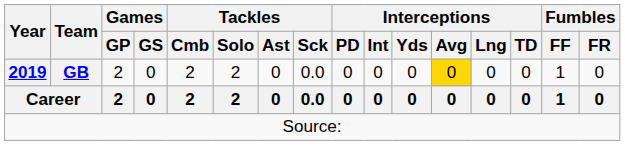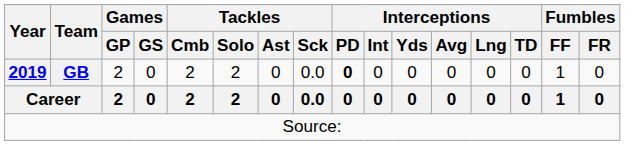2019 | Interceptions / PD: normal -> bold
2019 | Interceptions / Avg: gold background -> no background
